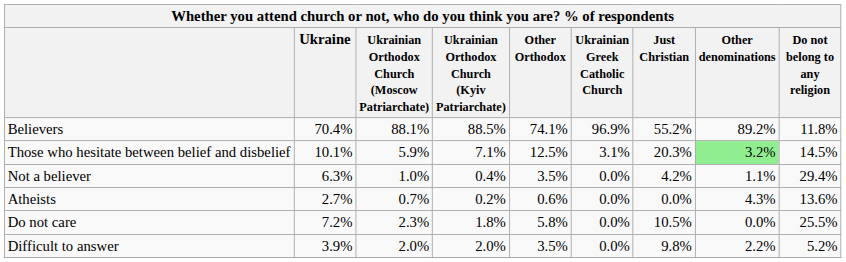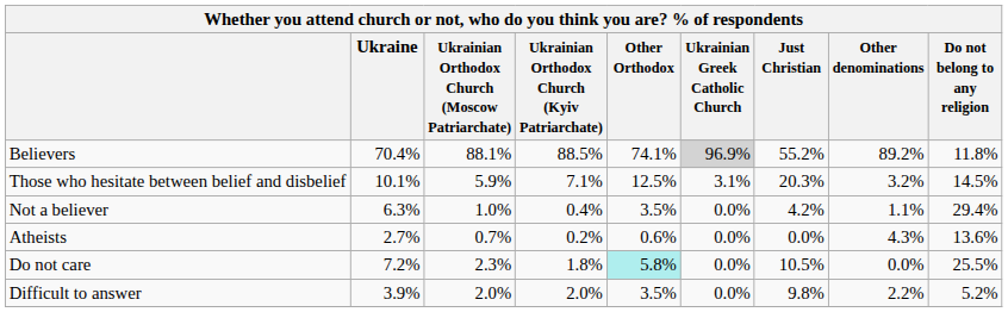Believers | Ukrainian Greek Catholic Church: no background -> lightgrey background
Those who hesitate between belief and disbelief | Other denominations: lightgreen background -> no background
Do not care | Other Orthodox: no background -> paleturquoise background
